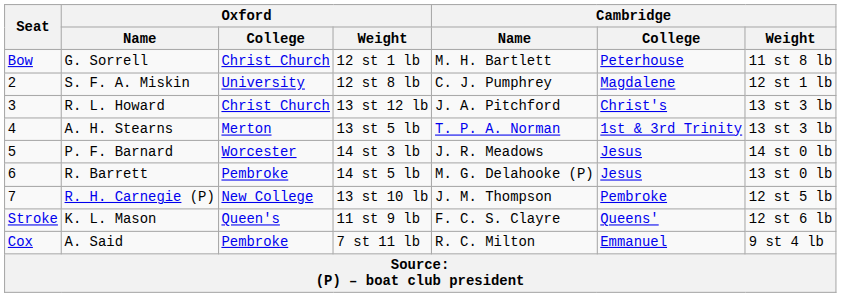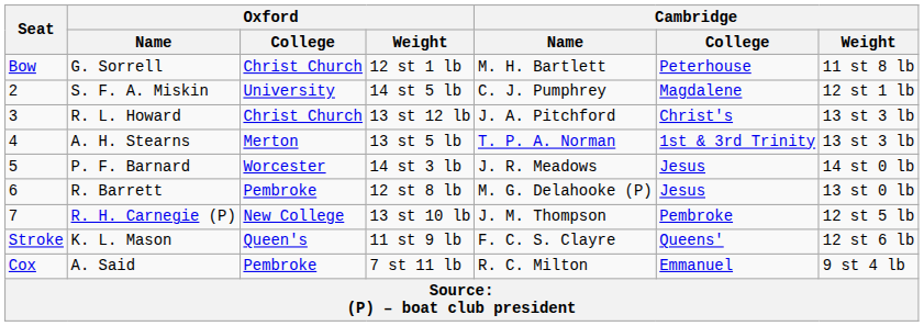S. F. A. Miskin | Oxford / Weight: 12 st 8 lb -> 14 st 5 lb
R. Barrett | Oxford / Weight: 14 st 5 lb -> 12 st 8 lb
